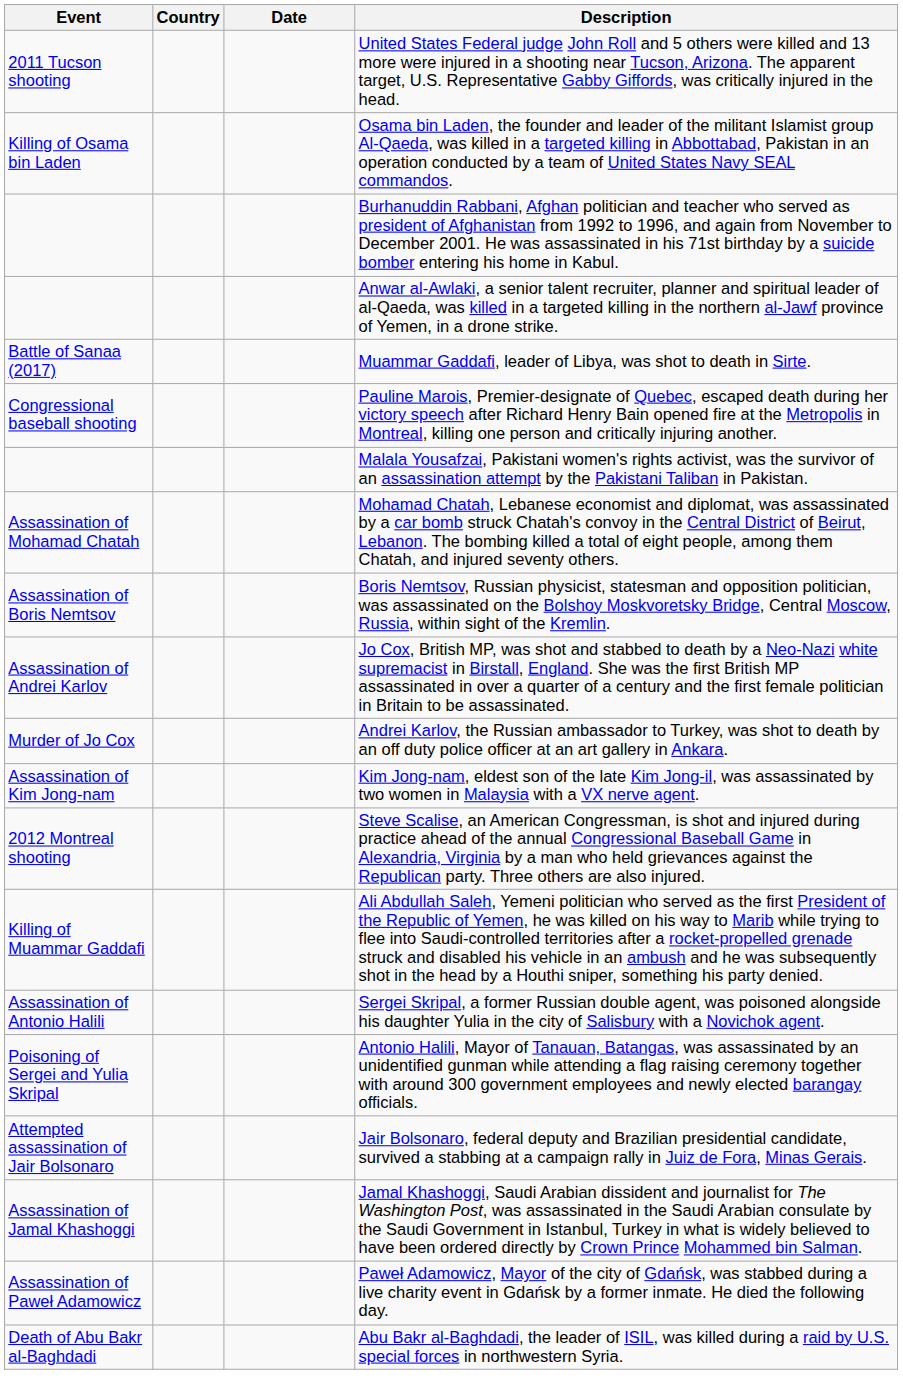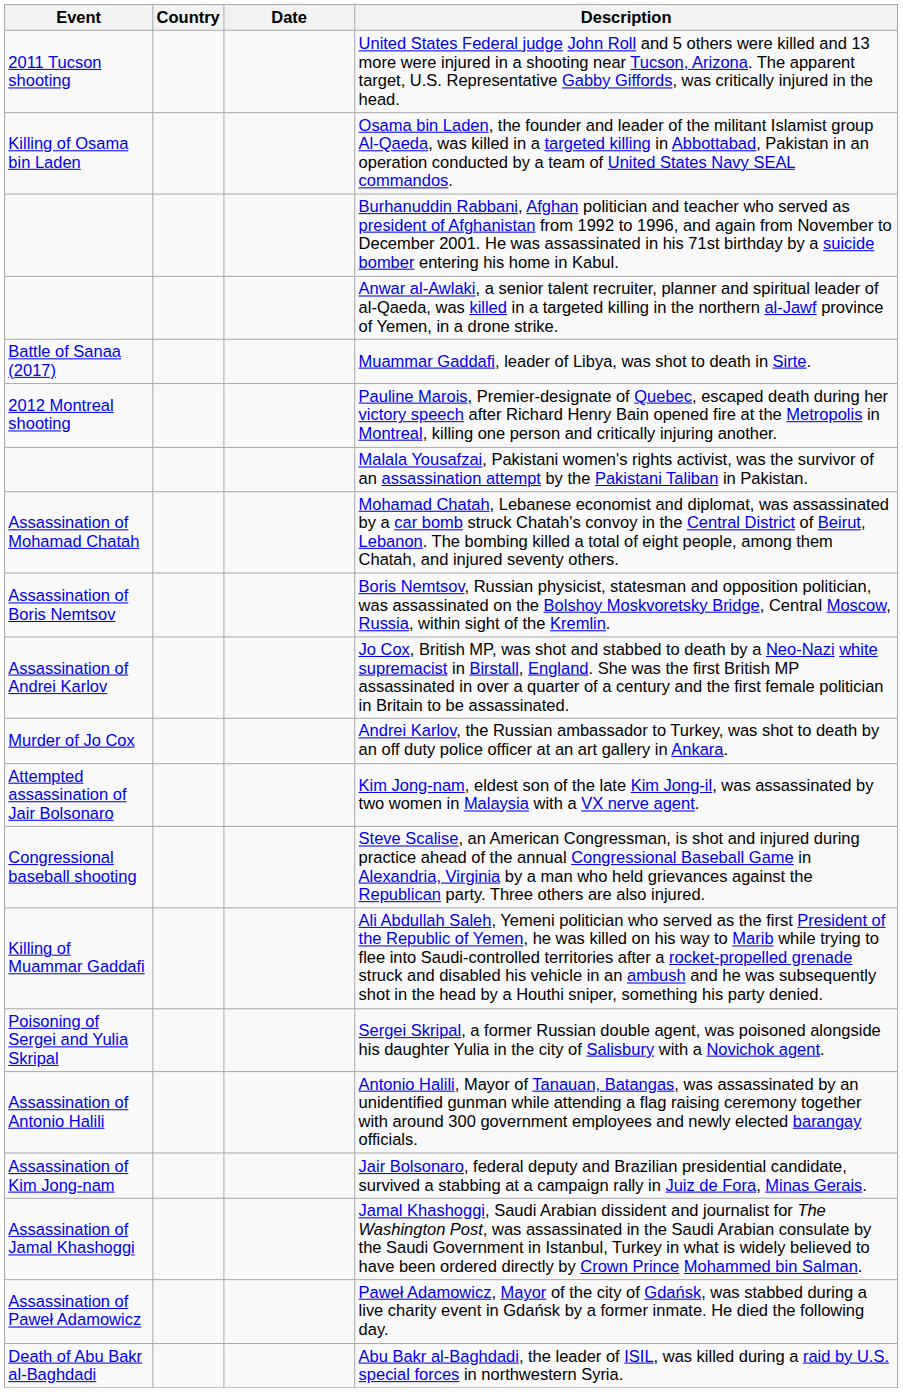row 7 | Event: Congressional baseball shooting -> 2012 Montreal shooting
row 13 | Event: Assassination of Kim Jong-nam -> Attempted assassination of Jair Bolsonaro
row 14 | Event: 2012 Montreal shooting -> Congressional baseball shooting
row 16 | Event: Assassination of Antonio Halili -> Poisoning of Sergei and Yulia Skripal
row 17 | Event: Poisoning of Sergei and Yulia Skripal -> Assassination of Antonio Halili
row 18 | Event: Attempted assassination of Jair Bolsonaro -> Assassination of Kim Jong-nam
